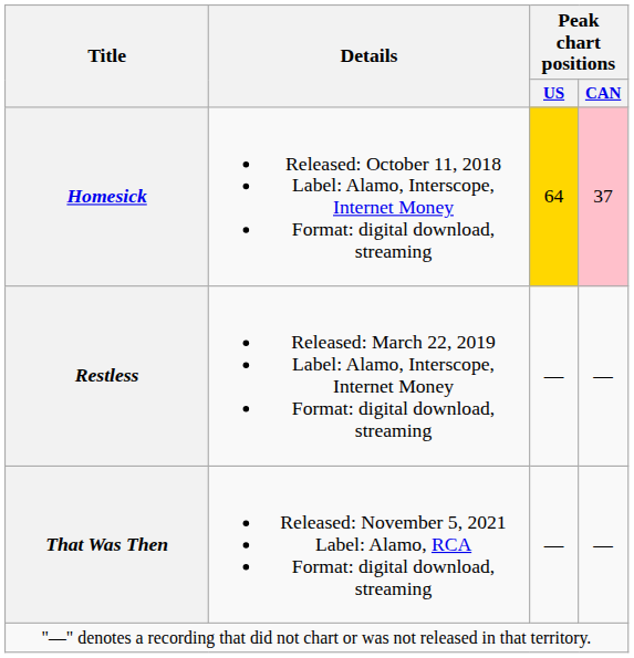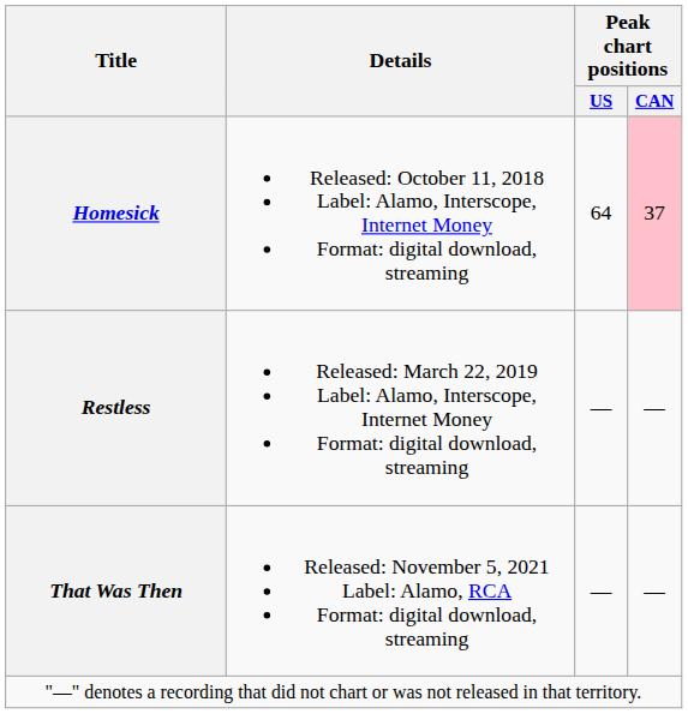Homesick | Peak chart positions / US: gold background -> no background
